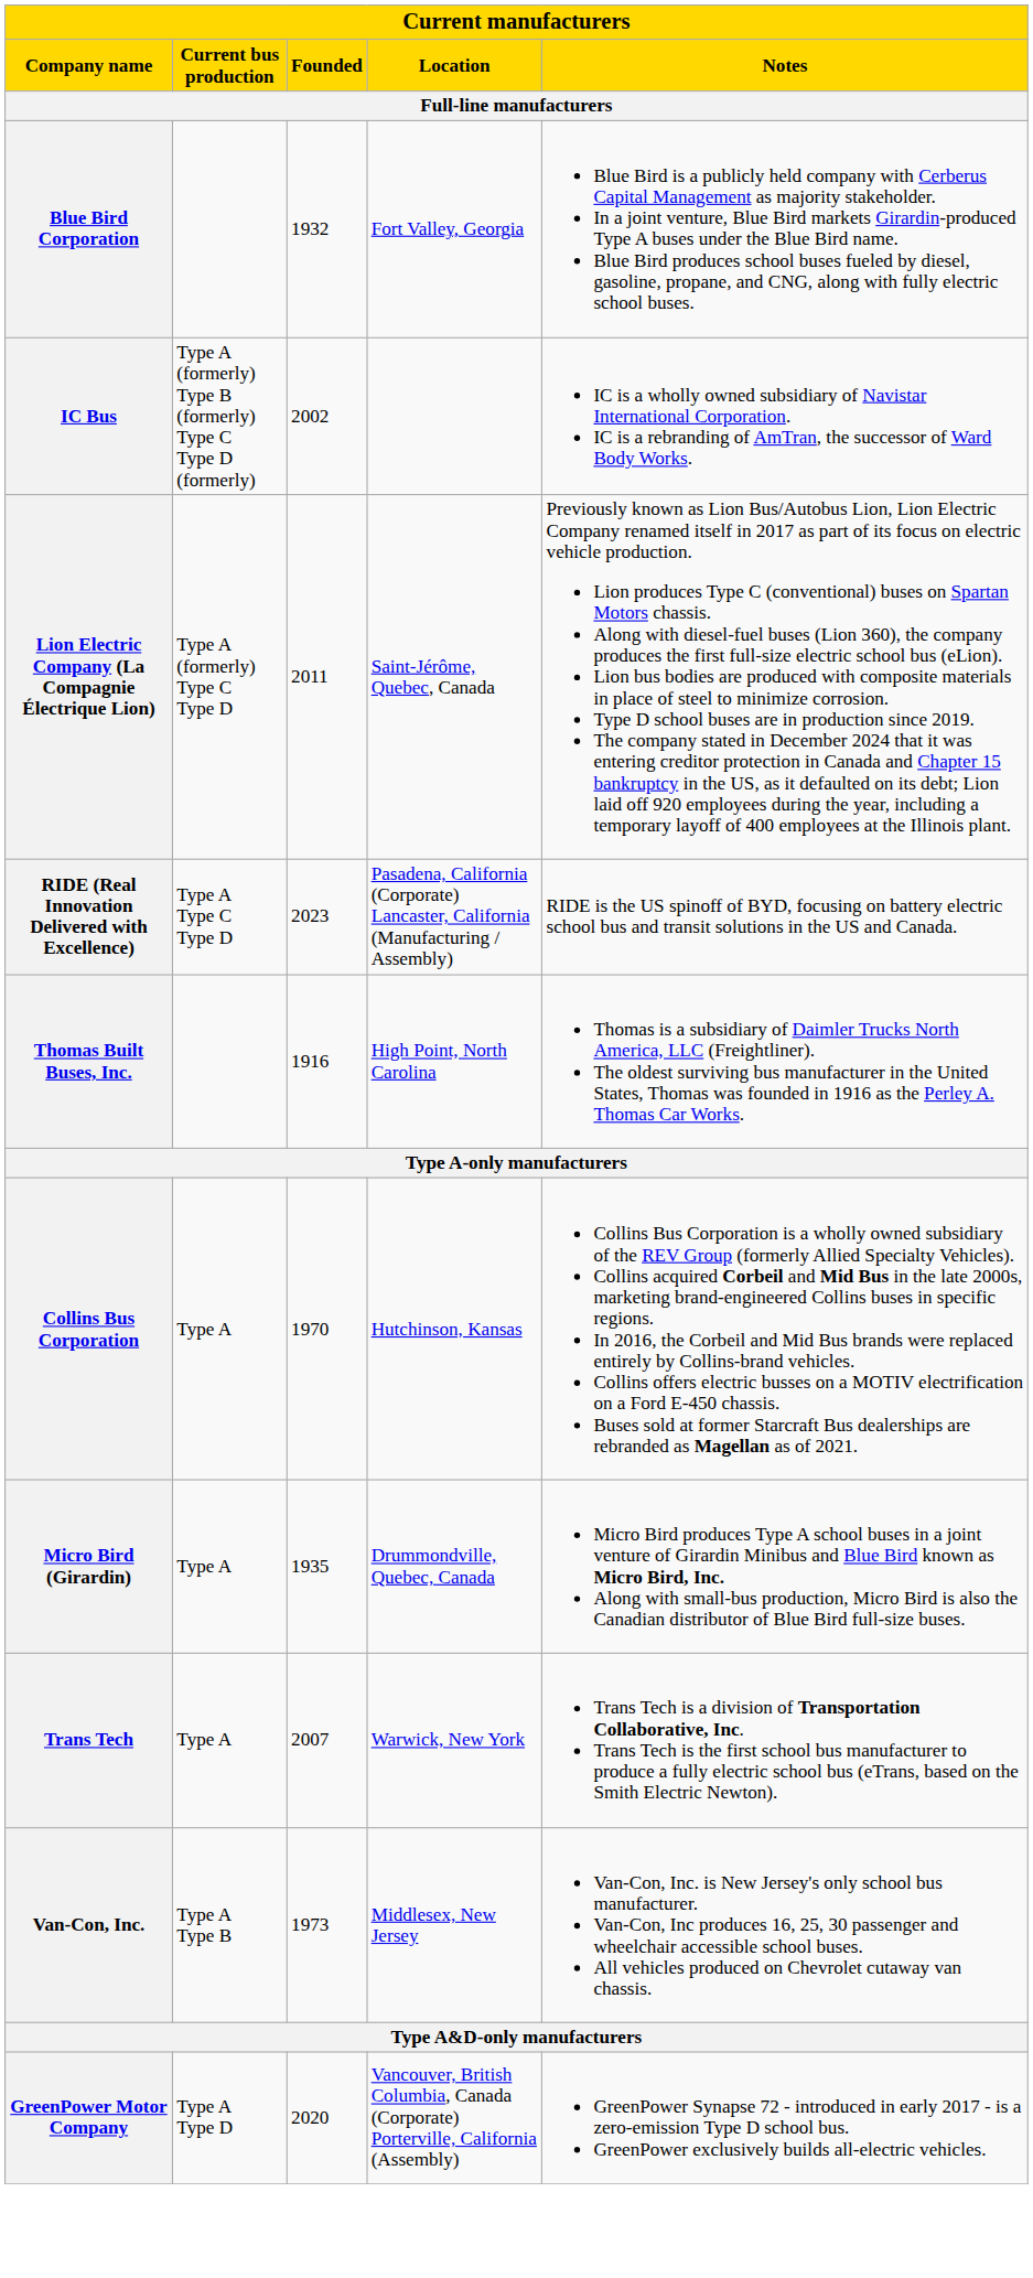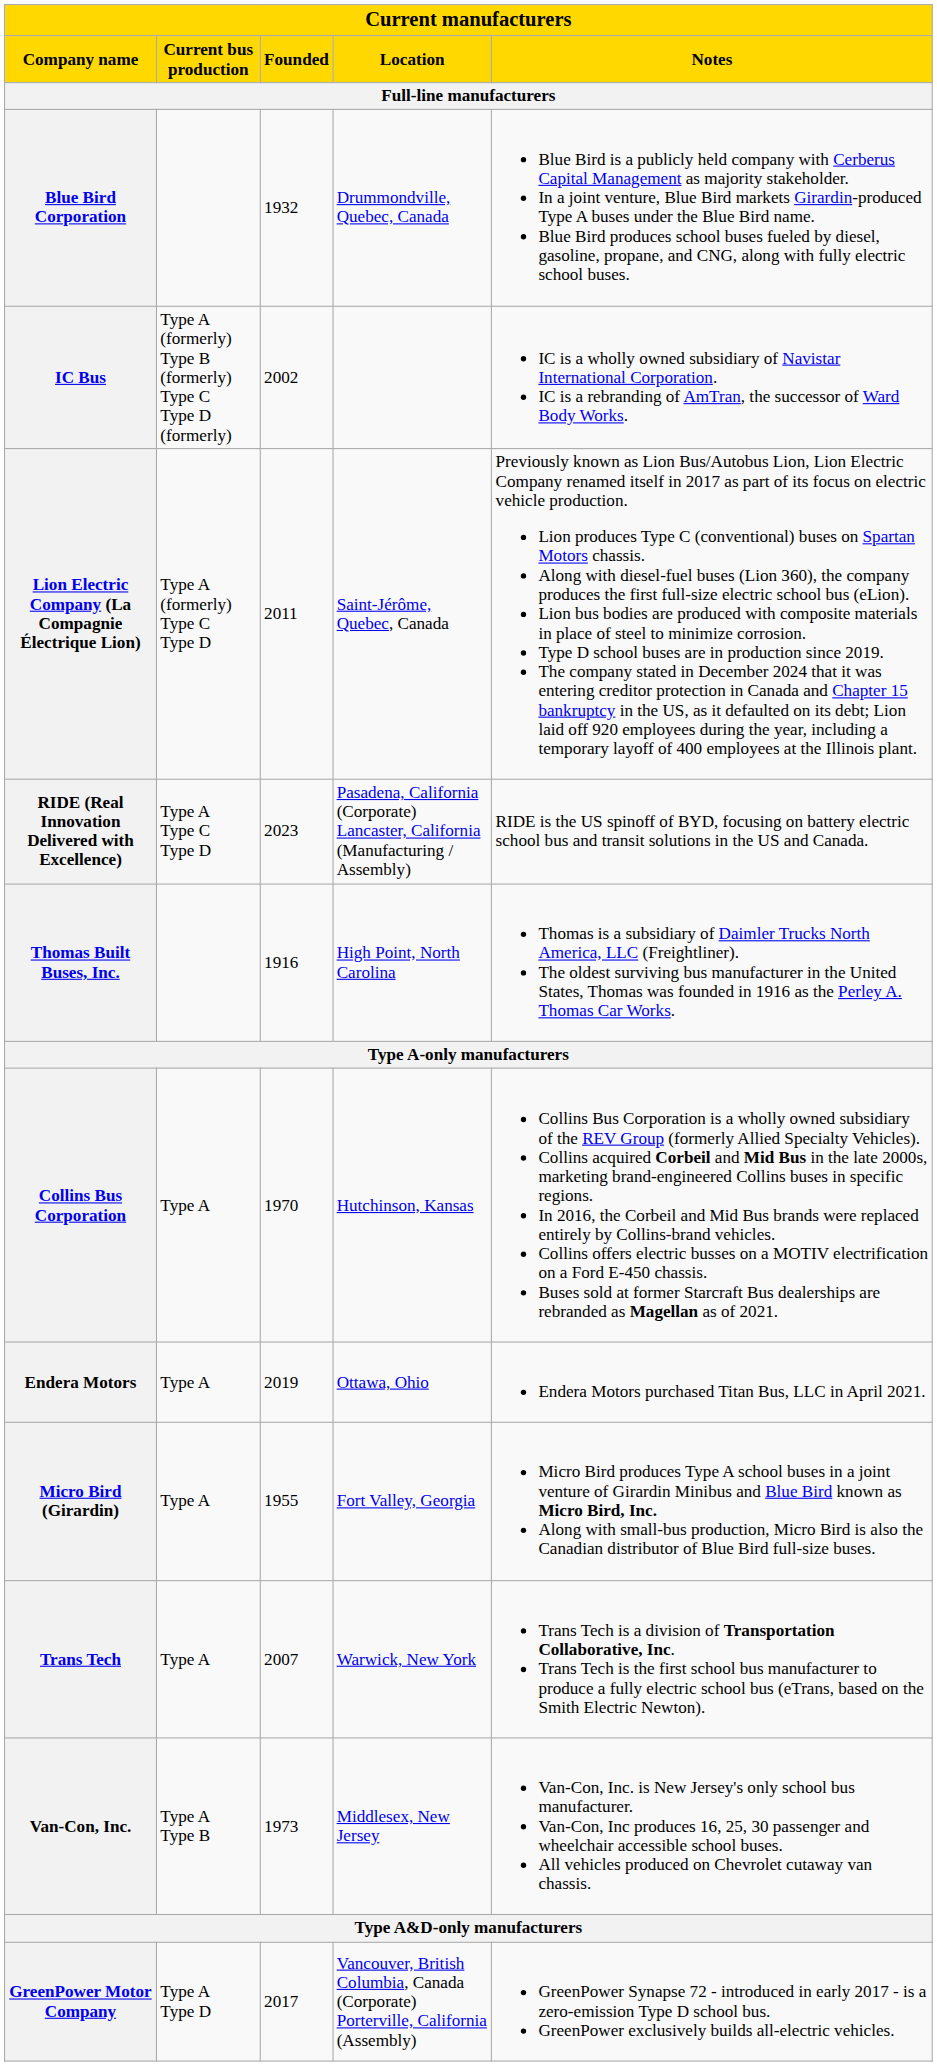Blue Bird Corporation | Location: Fort Valley, Georgia -> Drummondville, Quebec, Canada
+ row: Endera Motors | Type A | 2019 | Ottawa, Ohio | Endera Motors purchased Titan Bus, LLC in April 2021.
Micro Bird (Girardin) | Founded: 1935 -> 1955
Micro Bird (Girardin) | Location: Drummondville, Quebec, Canada -> Fort Valley, Georgia
GreenPower Motor Company | Founded: 2020 -> 2017
